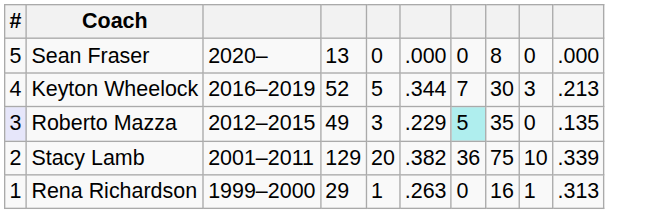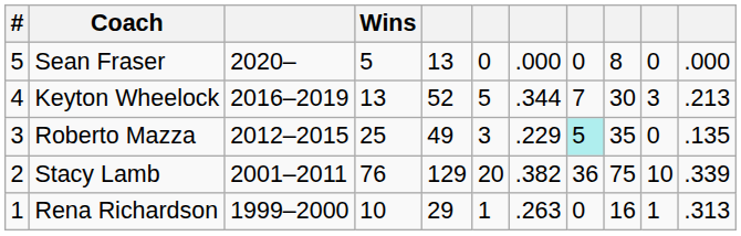+ column: Wins | 5 | 13 | 25 | 76 | 10
Roberto Mazza | #: lavender background -> no background
